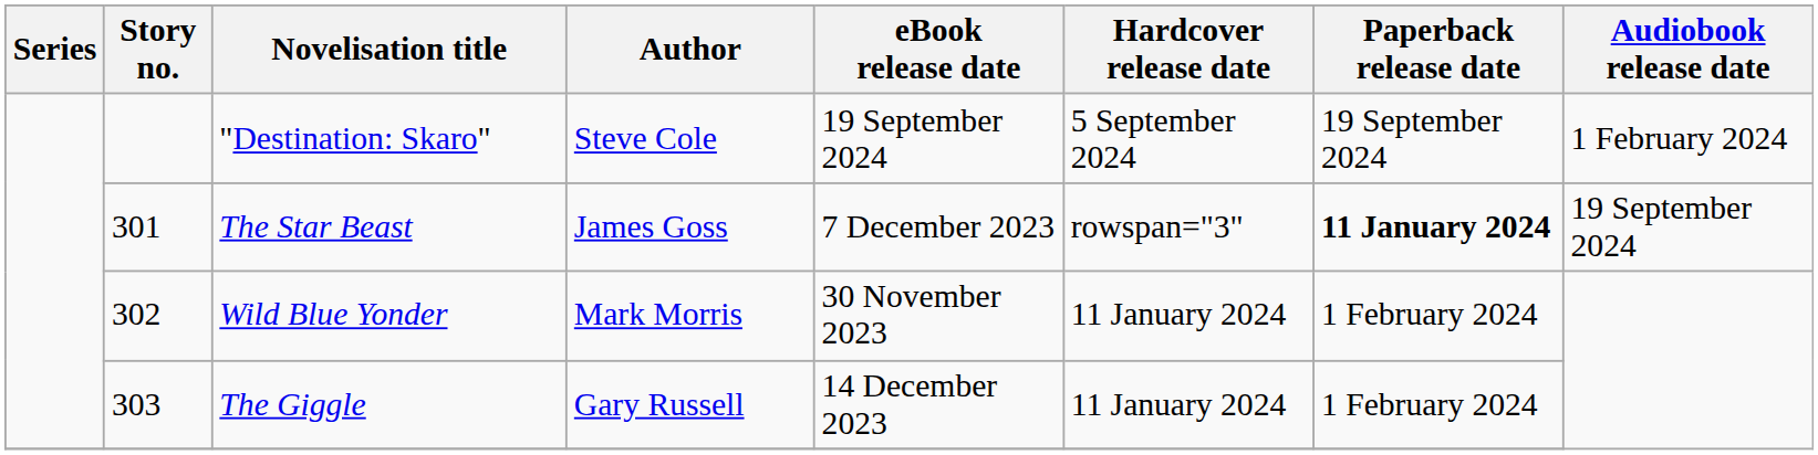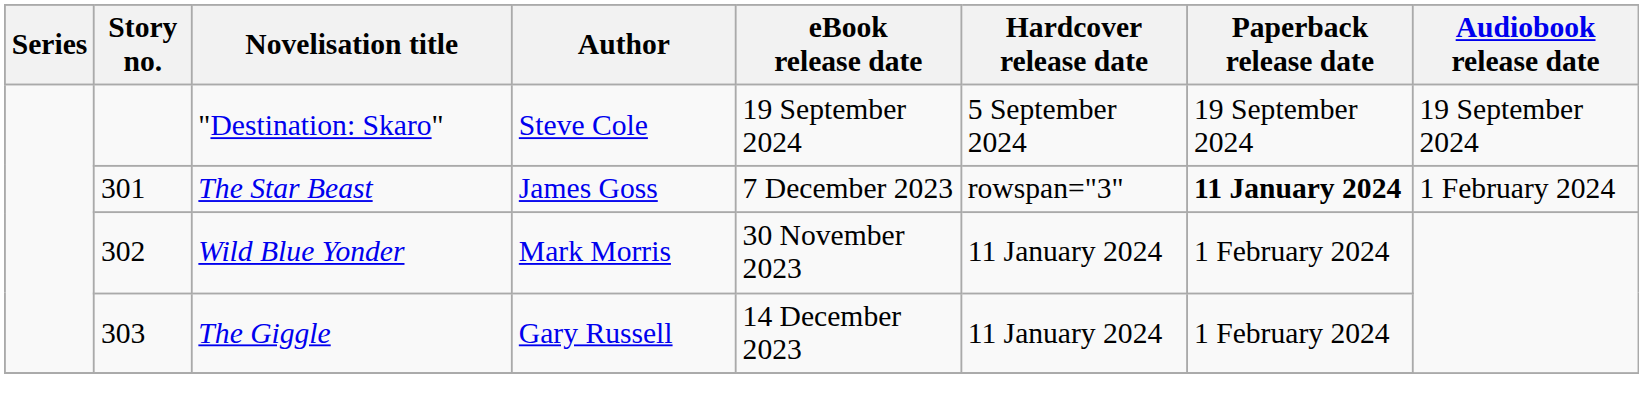"Destination: Skaro" | Audiobook release date: 1 February 2024 -> 19 September 2024
The Star Beast | Audiobook release date: 19 September 2024 -> 1 February 2024
